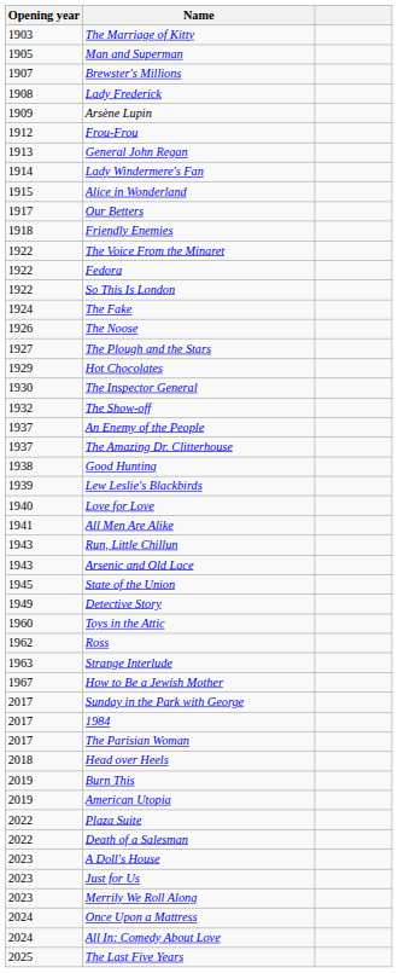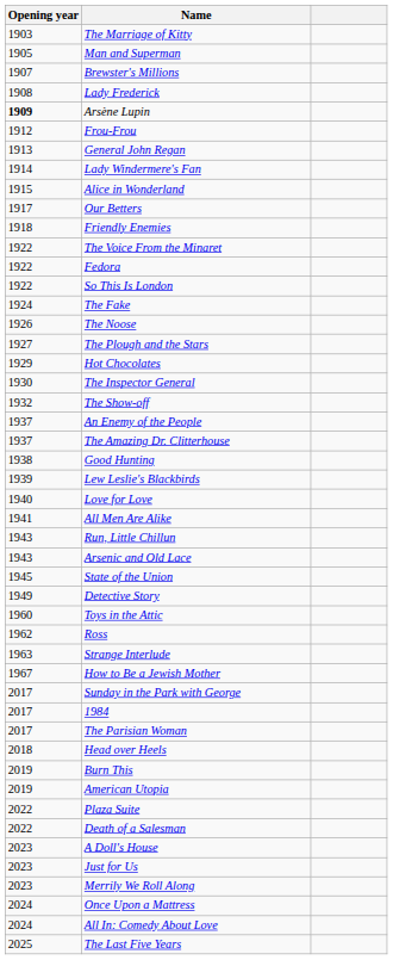Arsène Lupin | Opening year: normal -> bold
